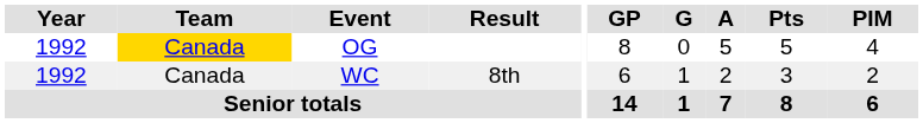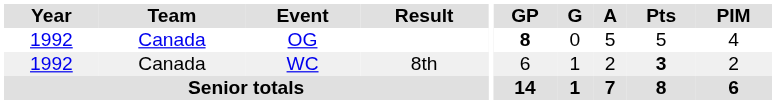OG | Team: gold background -> no background
OG | GP: normal -> bold
WC | Pts: normal -> bold
